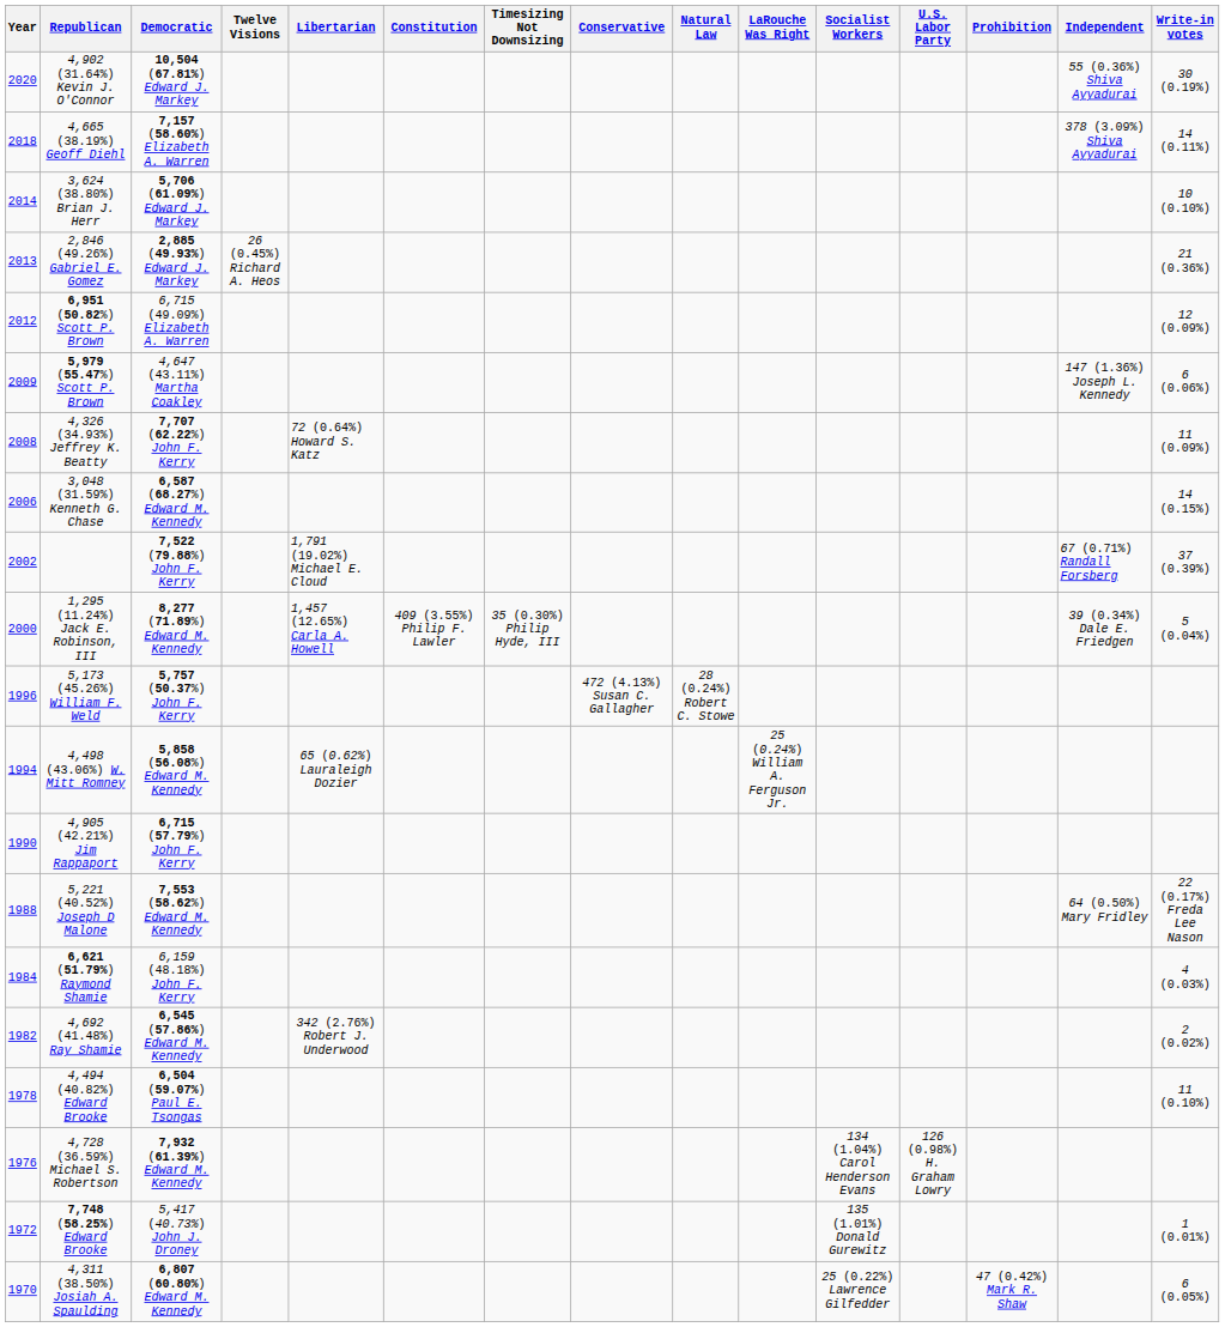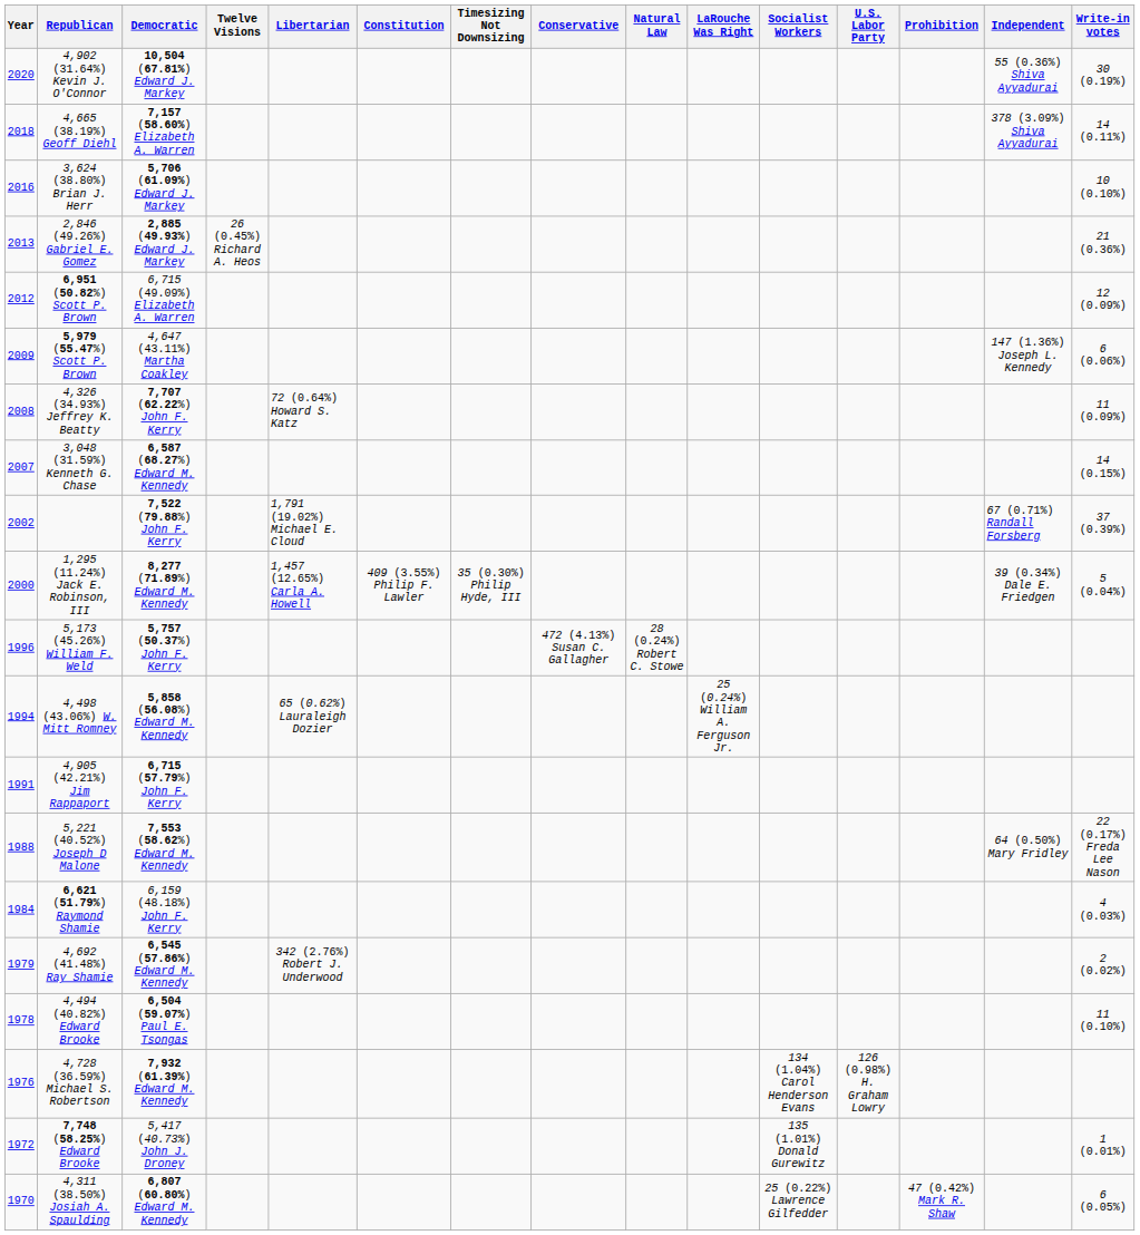3,624 (38.80%) Brian J. Herr | Year: 2014 -> 2016
3,048 (31.59%) Kenneth G. Chase | Year: 2006 -> 2007
4,905 (42.21%) Jim Rappaport | Year: 1990 -> 1991
4,692 (41.48%) Ray Shamie | Year: 1982 -> 1979
